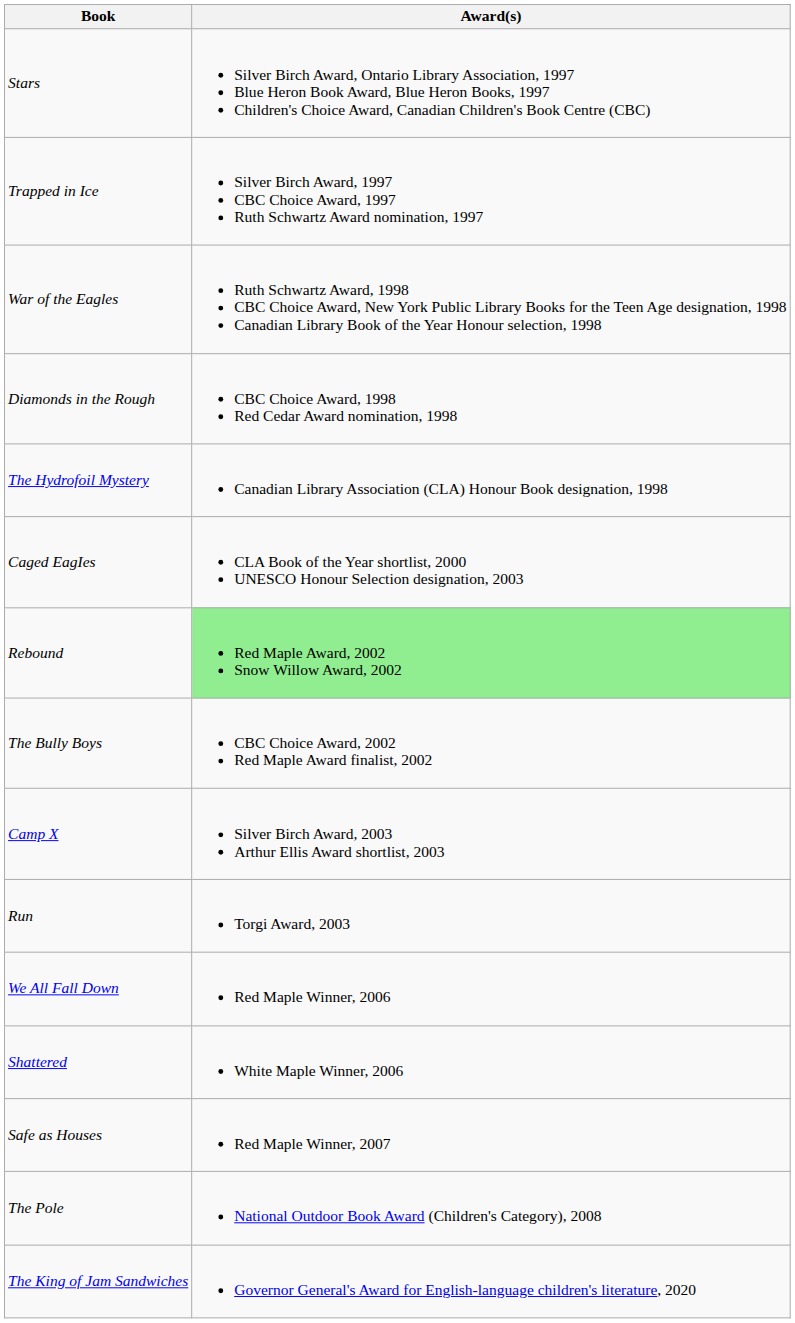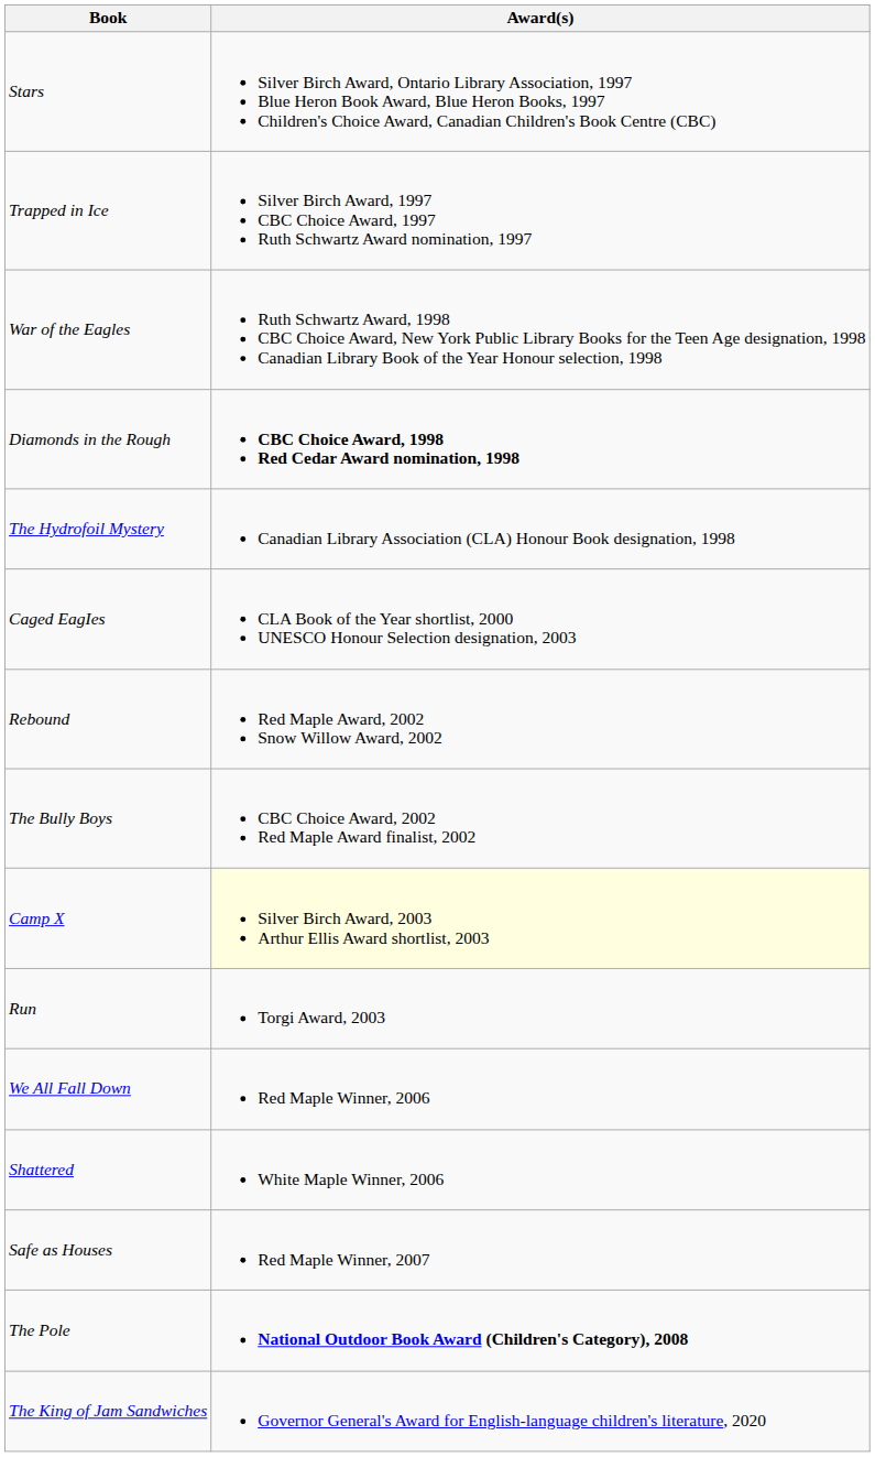Diamonds in the Rough | Award(s): normal -> bold
Rebound | Award(s): lightgreen background -> no background
Camp X | Award(s): no background -> lightyellow background
The Pole | Award(s): normal -> bold
